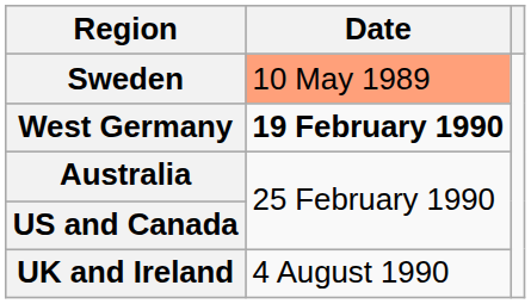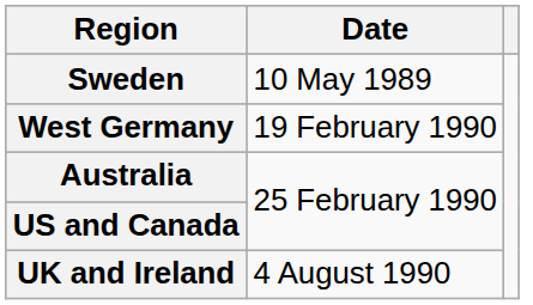Sweden | Date: lightsalmon background -> no background
West Germany | Date: bold -> normal
